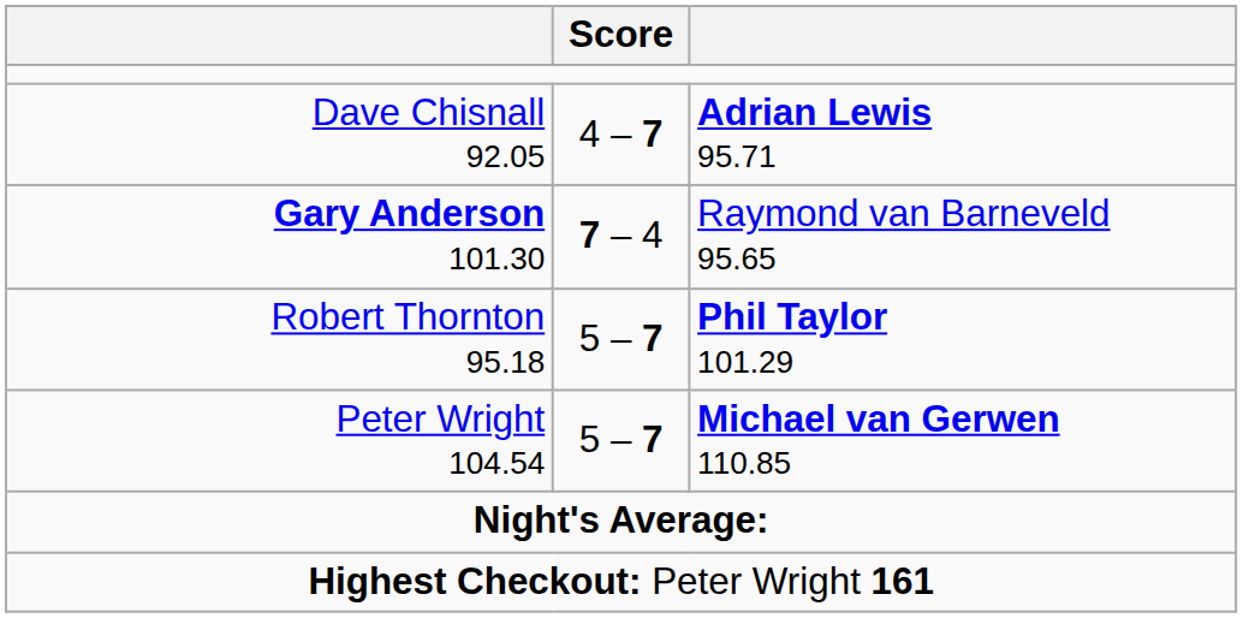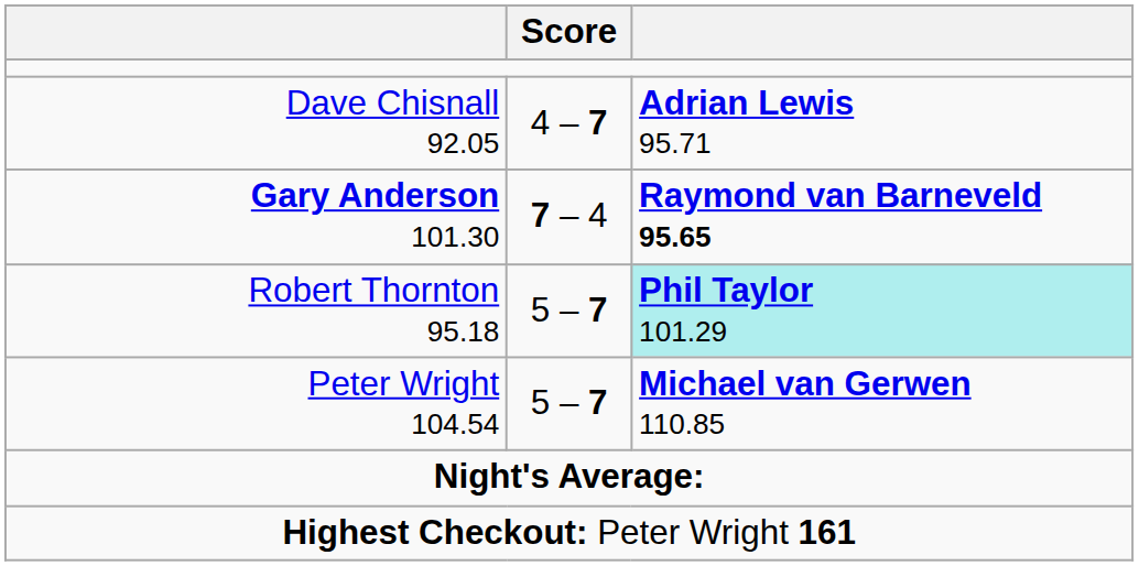Gary Anderson 101.30 | column 3: normal -> bold
Robert Thornton 95.18 | column 3: no background -> paleturquoise background
